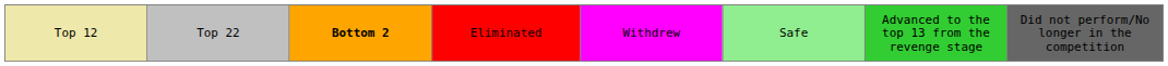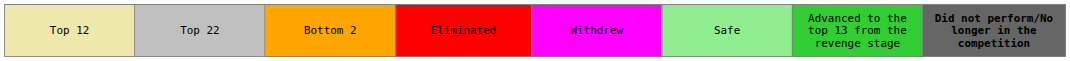Top 12 | column 3: bold -> normal
Top 12 | column 8: normal -> bold
